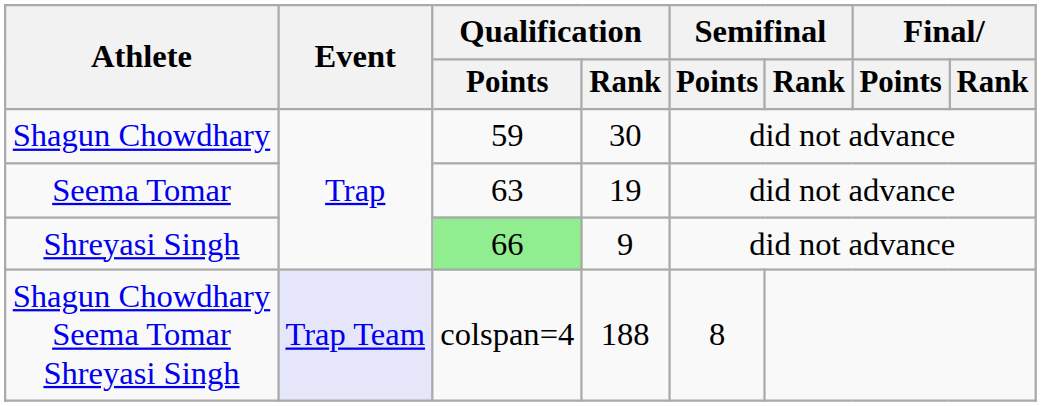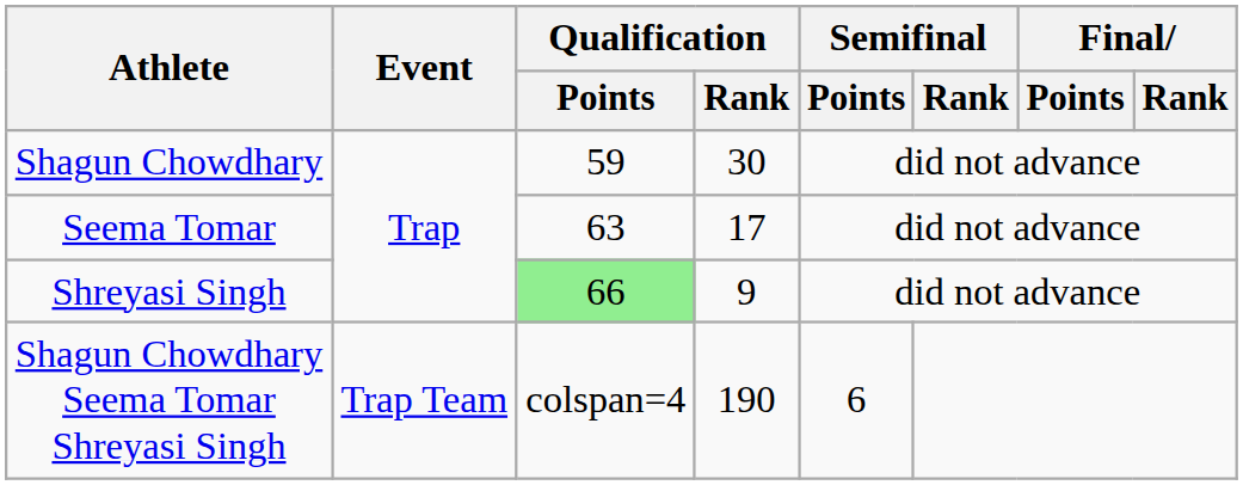Seema Tomar | Qualification / Rank: 19 -> 17
Shagun Chowdhary Seema Tomar Shreyasi Singh | Event: lavender background -> no background
Shagun Chowdhary Seema Tomar Shreyasi Singh | Qualification / Rank: 188 -> 190
Shagun Chowdhary Seema Tomar Shreyasi Singh | Semifinal / Points: 8 -> 6
